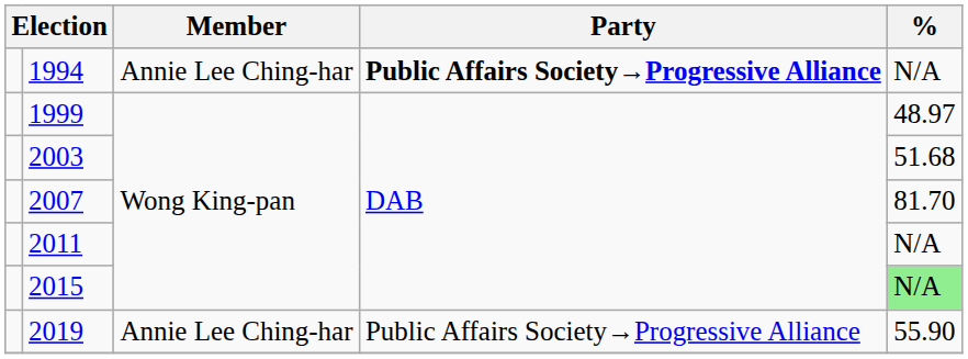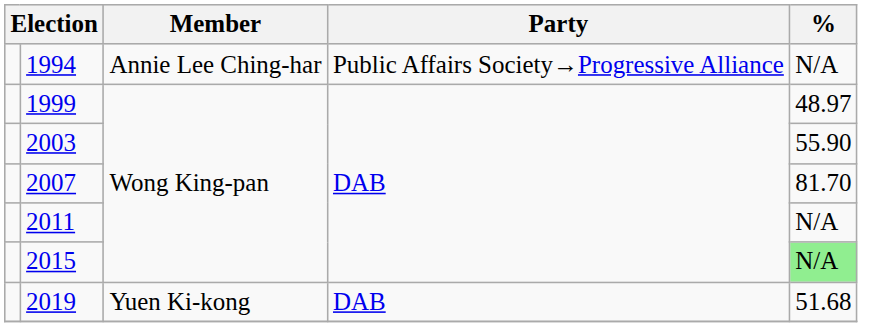1994 | Party: bold -> normal
2003 | %: 51.68 -> 55.90
2019 | Member: Annie Lee Ching-har -> Yuen Ki-kong
2019 | Party: Public Affairs Society→Progressive Alliance -> DAB
2019 | %: 55.90 -> 51.68
